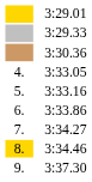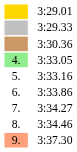3:33.05 | column 1: no background -> lightgreen background
3:34.46 | column 1: gold background -> no background
3:37.30 | column 1: no background -> lightsalmon background
